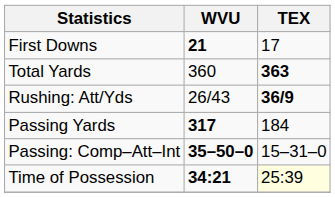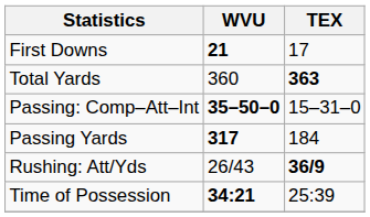rows swapped: Rushing: Att/Yds <-> Passing: Comp–Att–Int
Time of Possession | TEX: lightyellow background -> no background
